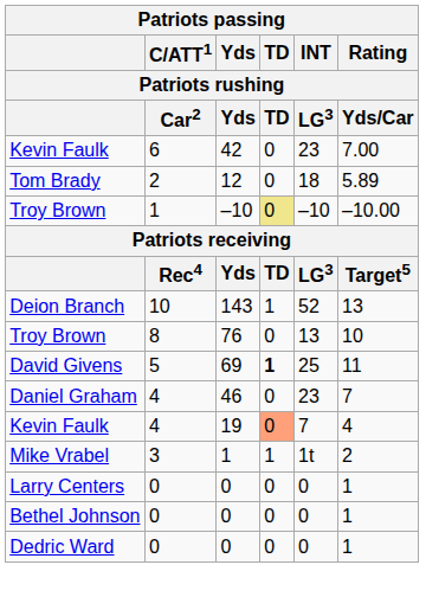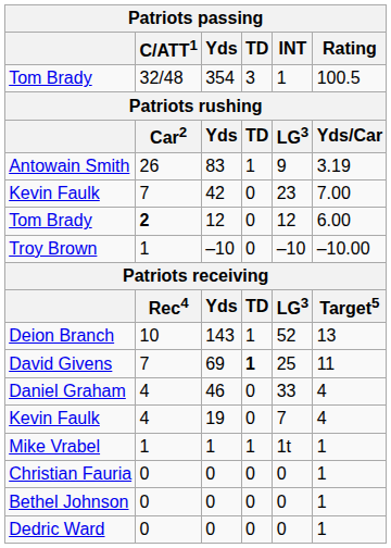+ row: Tom Brady | 32/48 | 354 | 3 | 1 | 100.5
+ row: Antowain Smith | 26 | 83 | 1 | 9 | 3.19
Kevin Faulk / 42 | C/ATT1: 6 -> 7
Tom Brady / 12 | C/ATT1: normal -> bold
Tom Brady / 12 | INT: 18 -> 12
Tom Brady / 12 | Rating: 5.89 -> 6.00
Troy Brown / –10 | TD: khaki background -> no background
- row: Troy Brown | 8 | 76 | 0 | 13 | 10
David Givens | C/ATT1: 5 -> 7
Daniel Graham | INT: 23 -> 33
Daniel Graham | Rating: 7 -> 4
Kevin Faulk / 19 | TD: lightsalmon background -> no background
Mike Vrabel | C/ATT1: 3 -> 1
Mike Vrabel | Rating: 2 -> 1
- row: Larry Centers | 0 | 0 | 0 | 0 | 1
+ row: Christian Fauria | 0 | 0 | 0 | 0 | 1
